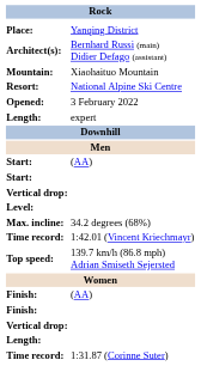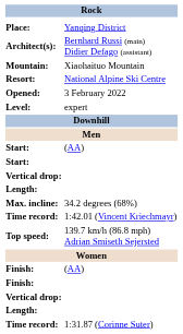row 7 | column 1: Length: -> Level:
row 13 | column 1: Level: -> Length:
